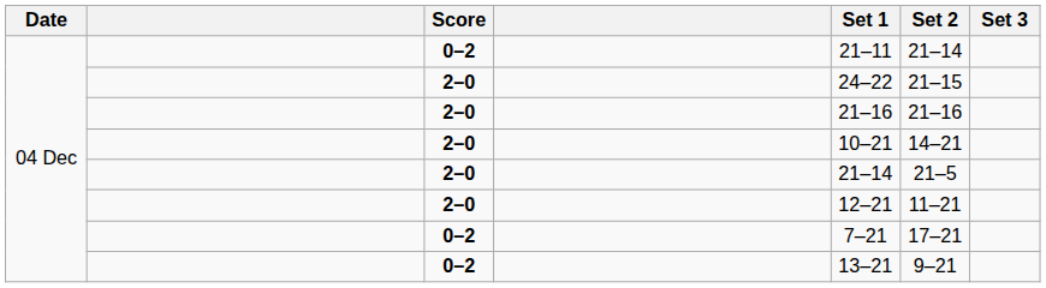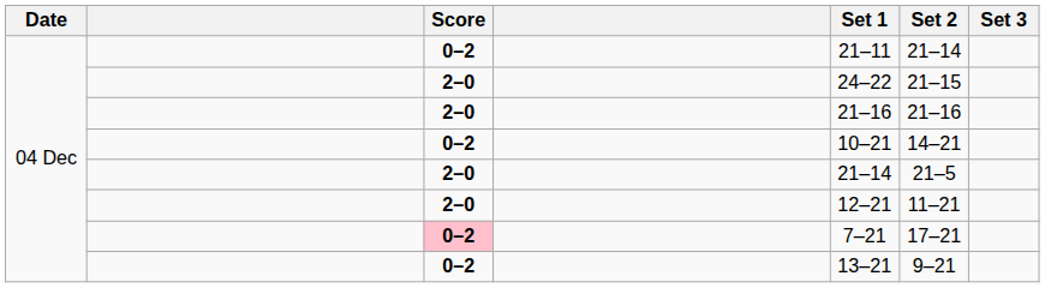row 5 | Score: 2–0 -> 0–2
row 8 | Score: no background -> pink background
